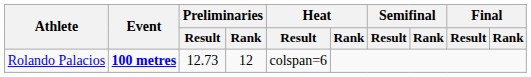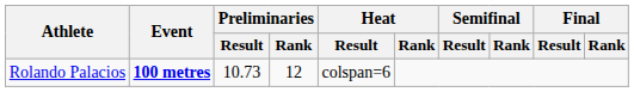Rolando Palacios | Preliminaries / Result: 12.73 -> 10.73
